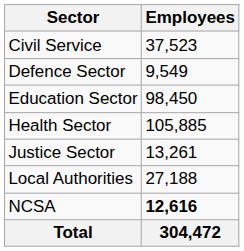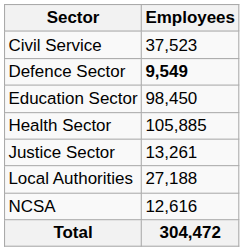Defence Sector | Employees: normal -> bold
NCSA | Employees: bold -> normal
